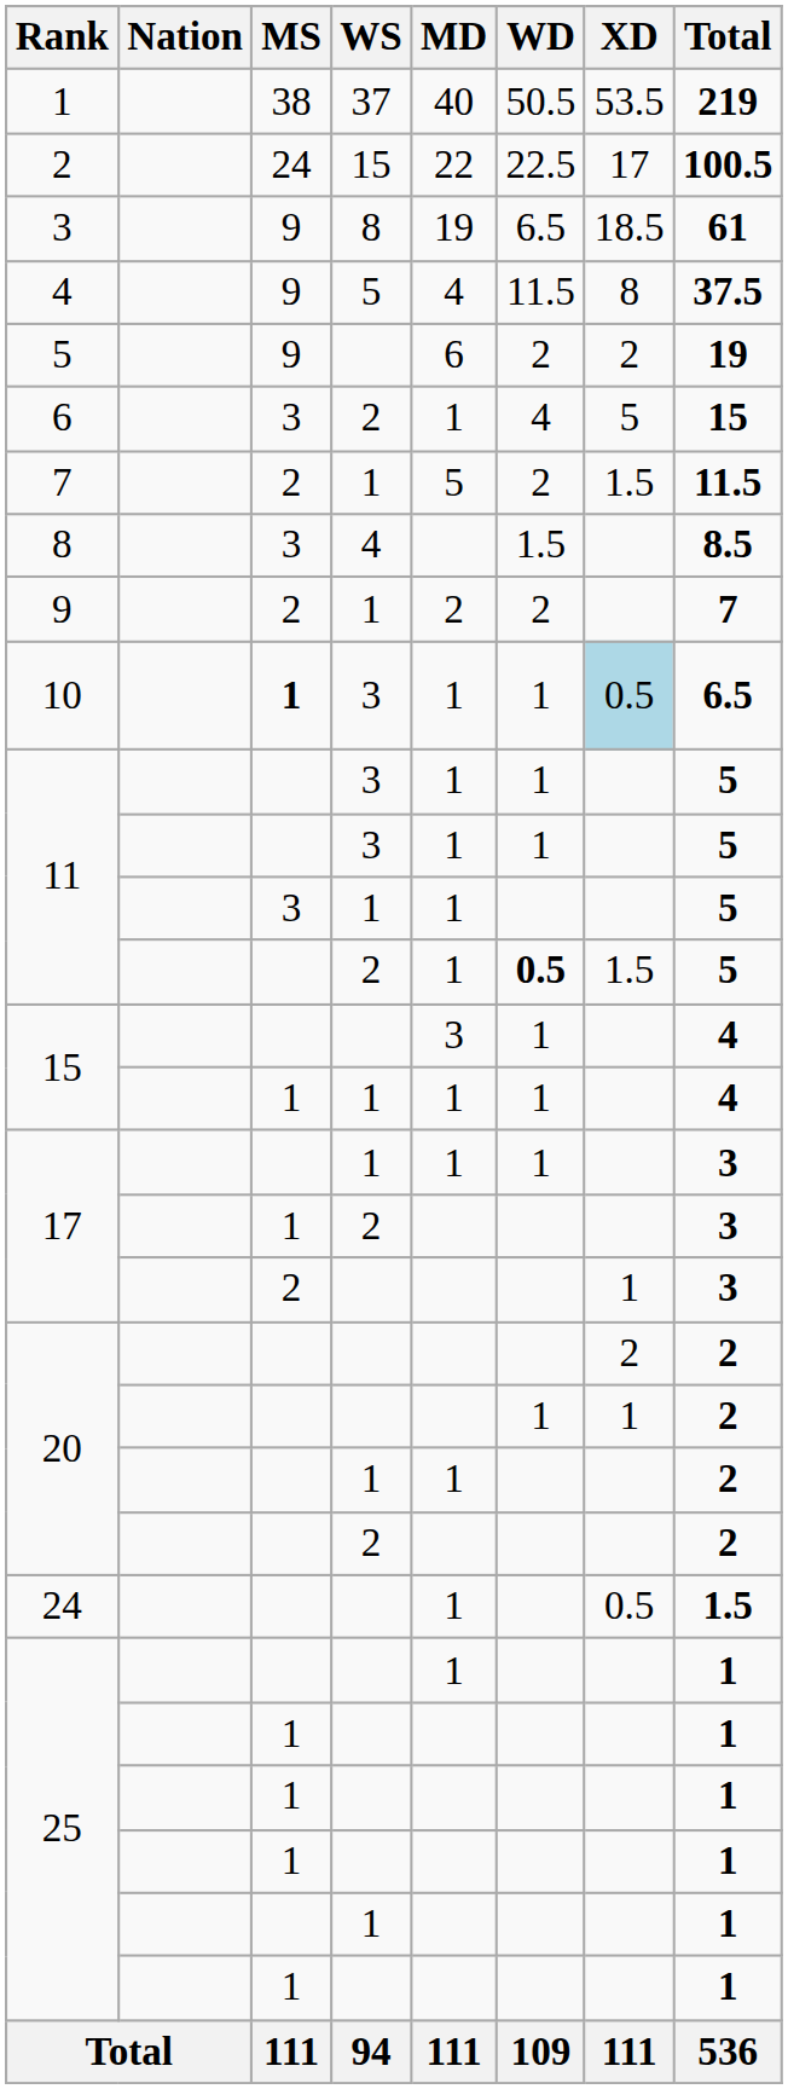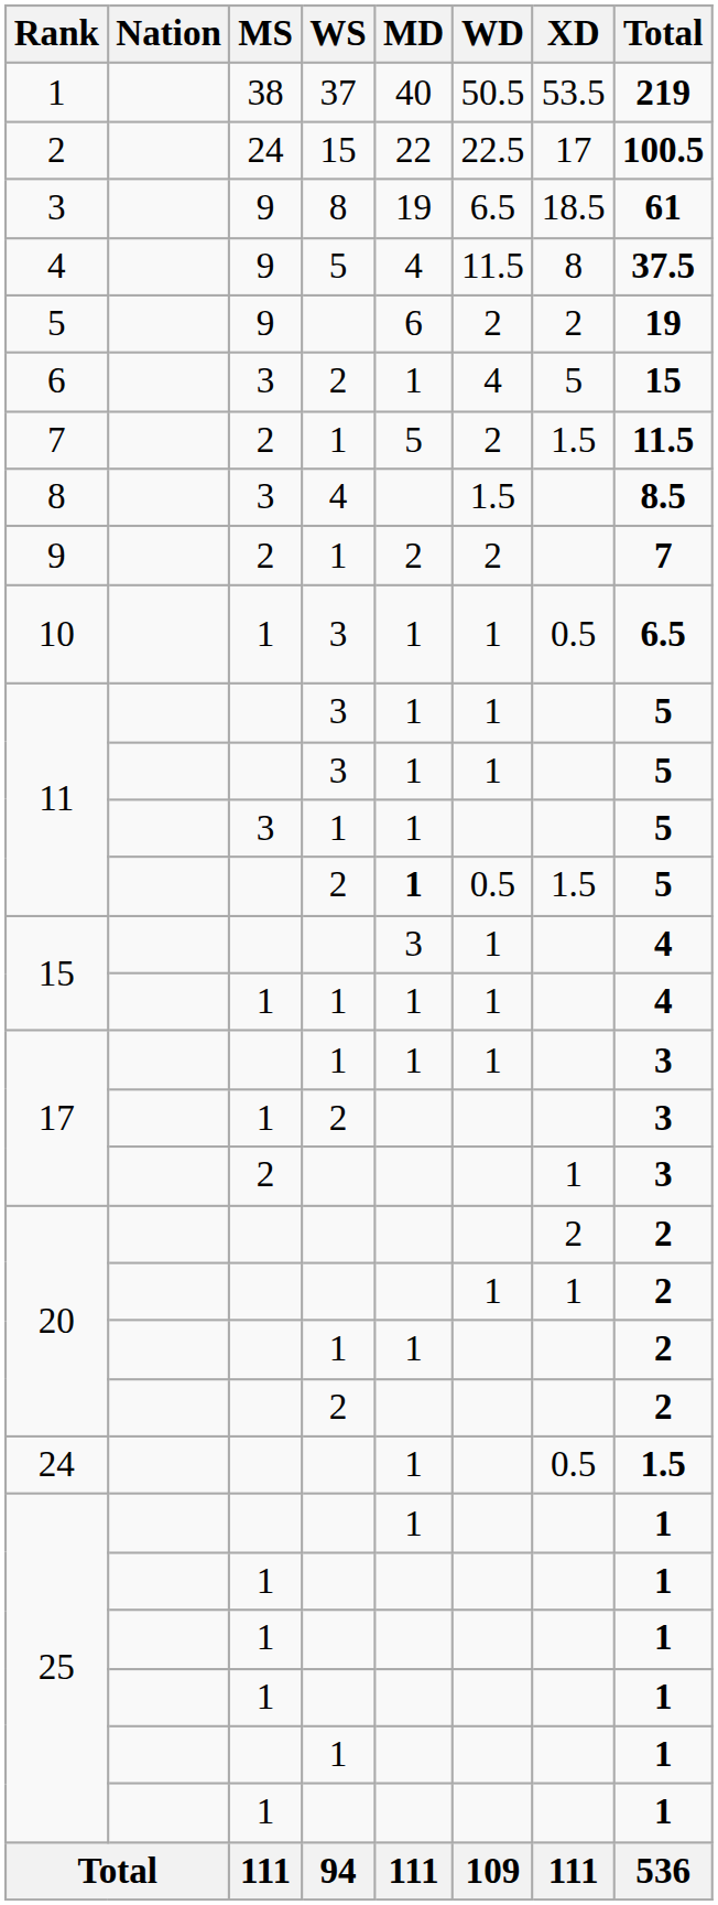10 | MS: bold -> normal
10 | XD: lightblue background -> no background
11 / 2 | MD: normal -> bold
11 / 2 | WD: bold -> normal
